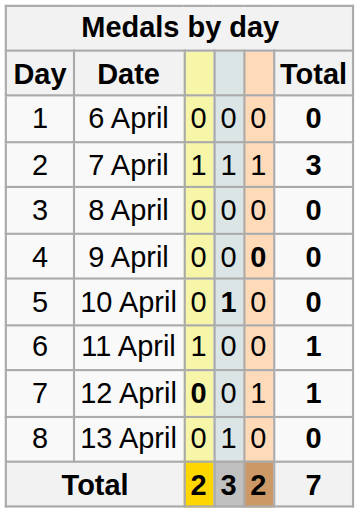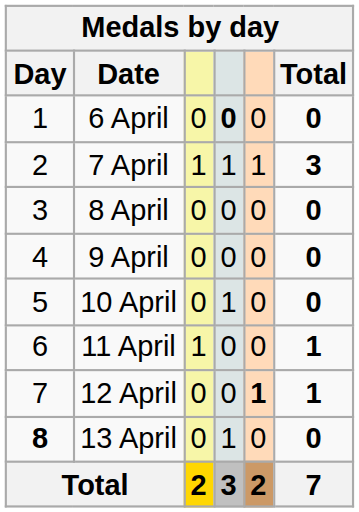6 April | column 4: normal -> bold
9 April | column 5: bold -> normal
10 April | column 4: bold -> normal
12 April | column 3: bold -> normal
12 April | column 5: normal -> bold
13 April | Day: normal -> bold
